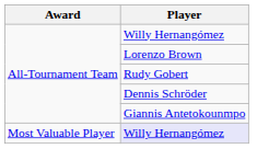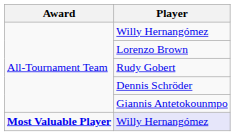row 7 | Award: normal -> bold
